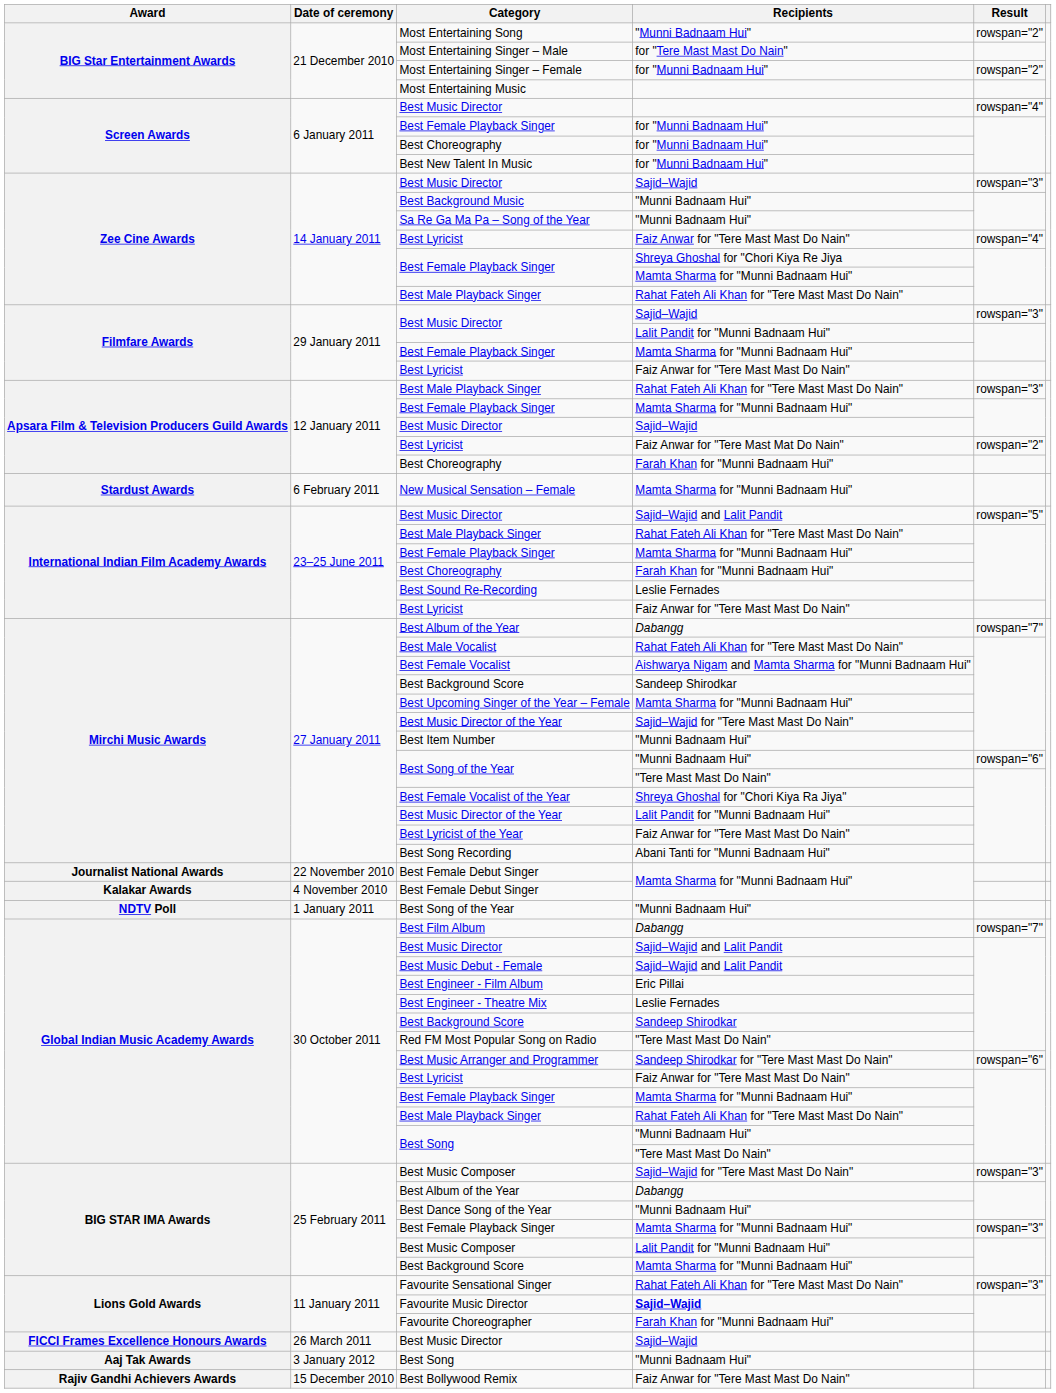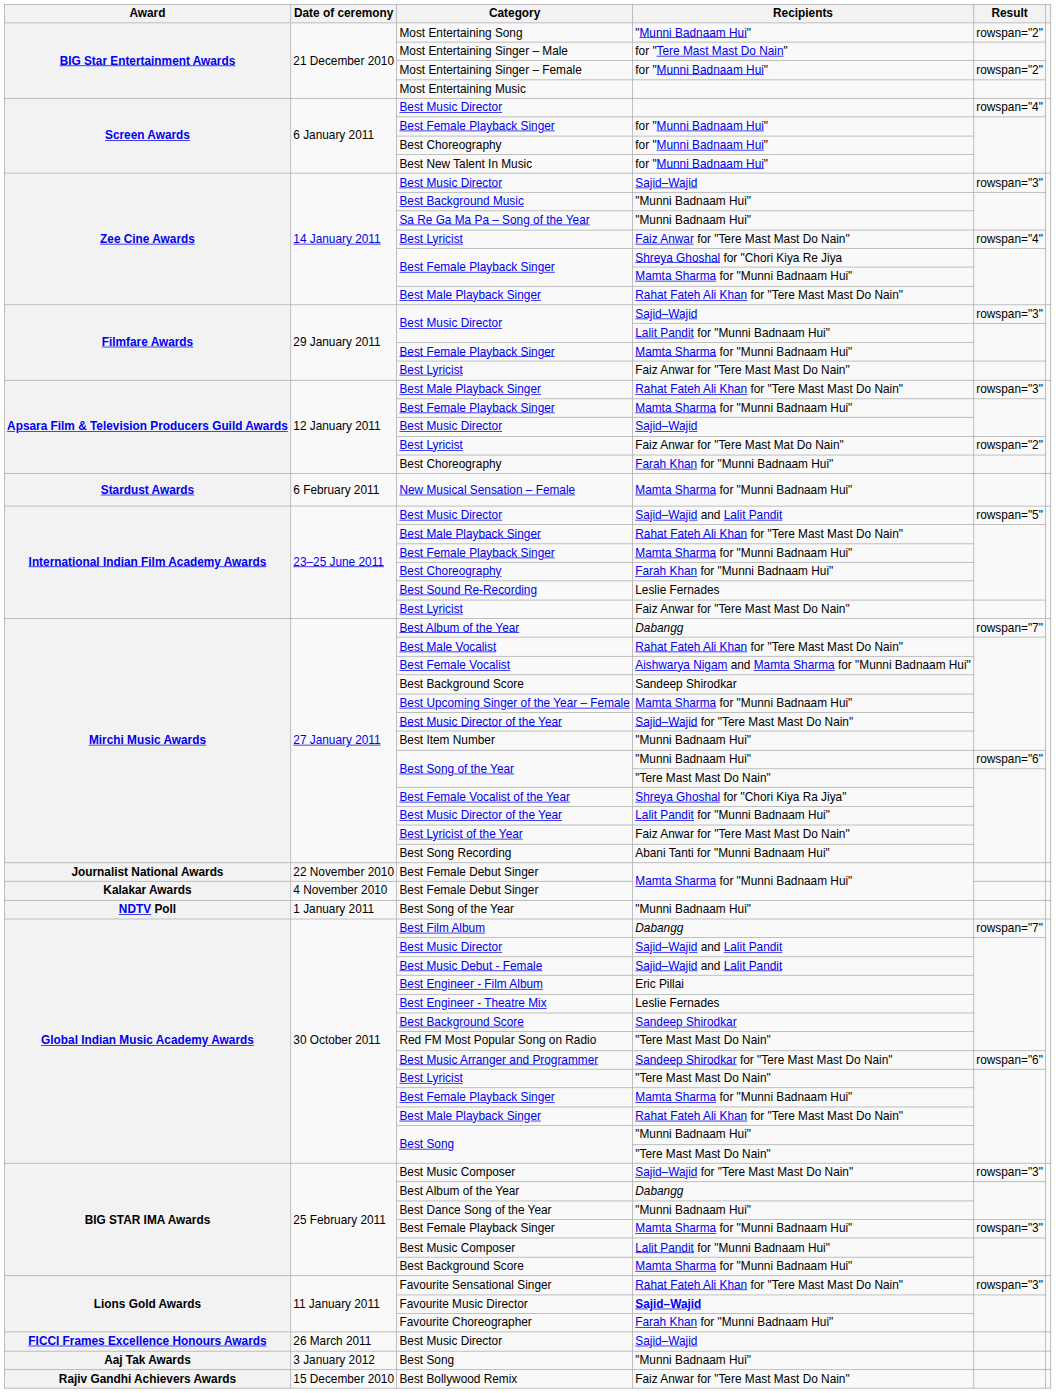Global Indian Music Academy Awards / Best Lyricist | Recipients: Faiz Anwar for "Tere Mast Mast Do Nain" -> "Tere Mast Mast Do Nain"
